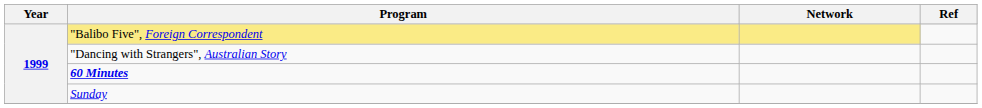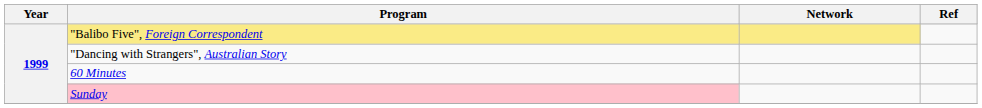60 Minutes | Program: bold -> normal
Sunday | Program: no background -> pink background
